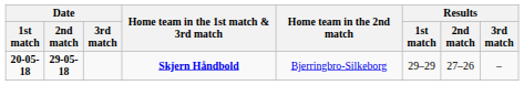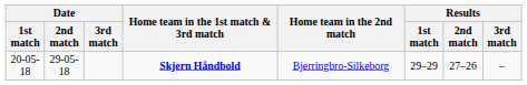Skjern Håndbold | Date / 1st match: bold -> normal
Skjern Håndbold | Date / 2nd match: bold -> normal
